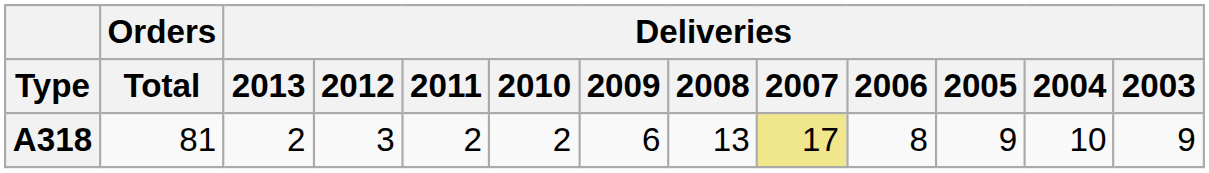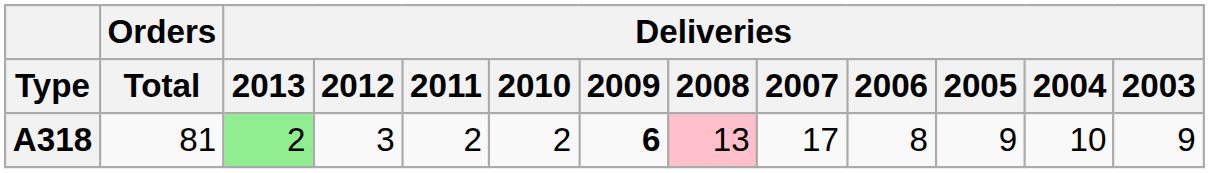A318 | Deliveries / 2013: no background -> lightgreen background
A318 | Deliveries / 2009: normal -> bold
A318 | Deliveries / 2008: no background -> pink background
A318 | Deliveries / 2007: khaki background -> no background
